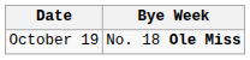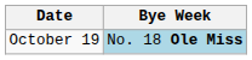October 19 | Bye Week: no background -> lightblue background
